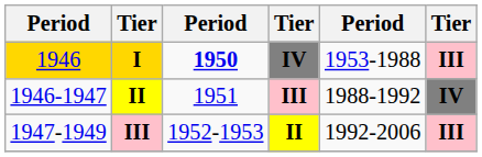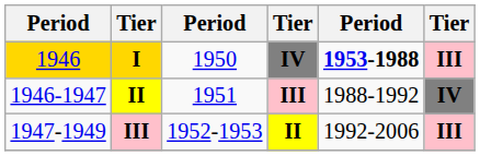I | column 3: bold -> normal
I | column 5: normal -> bold
